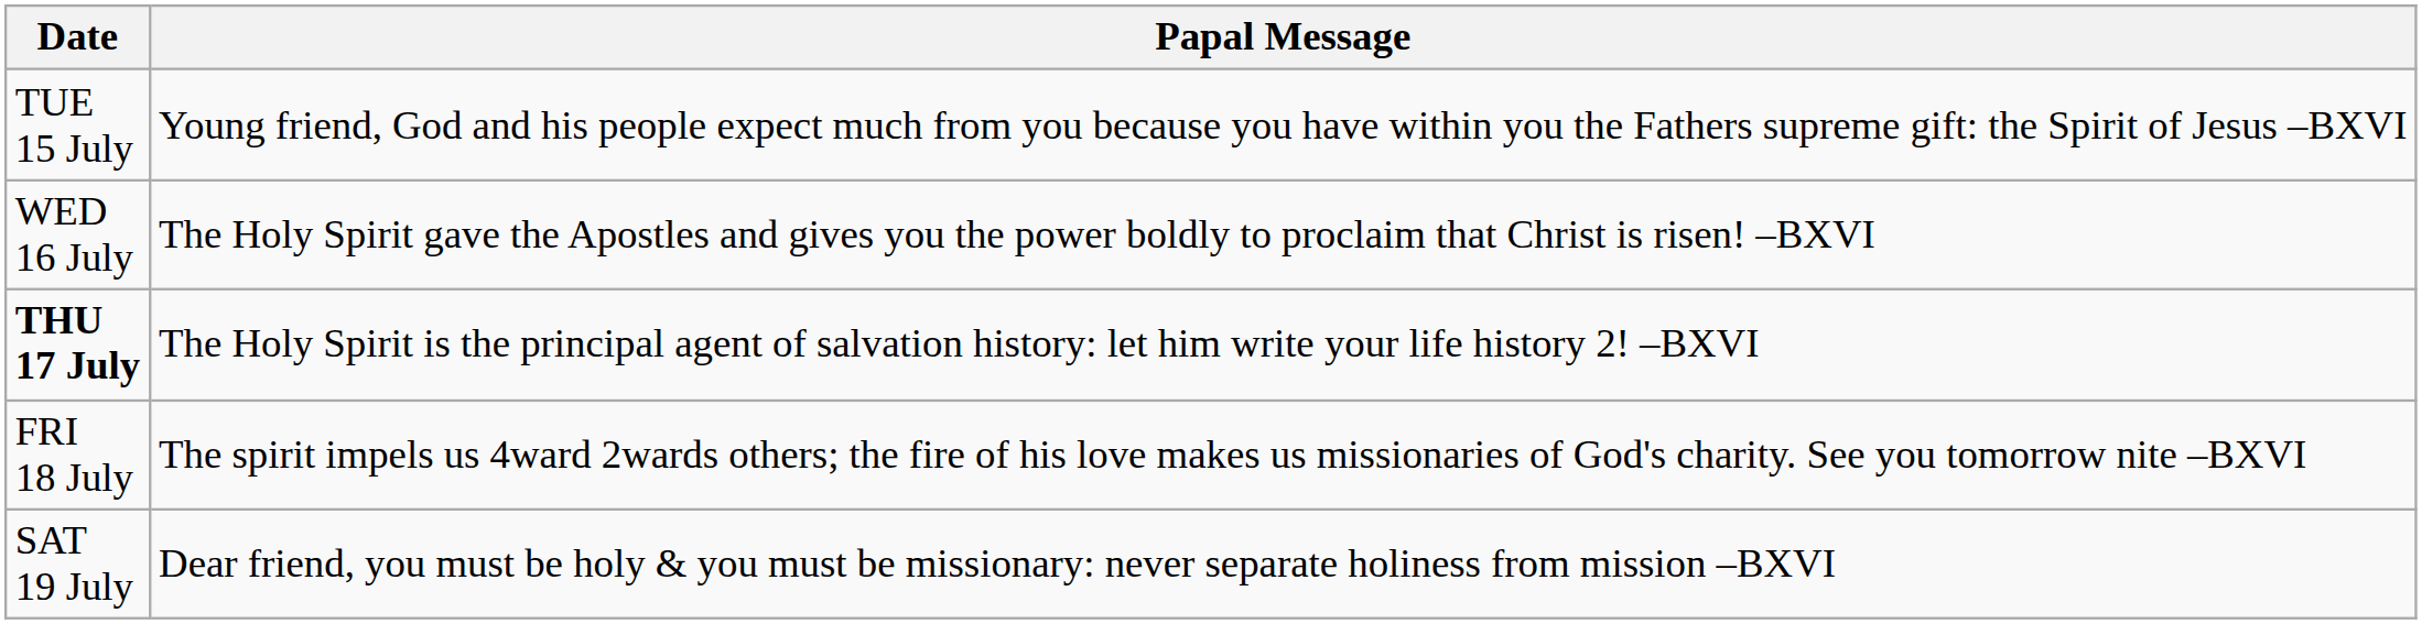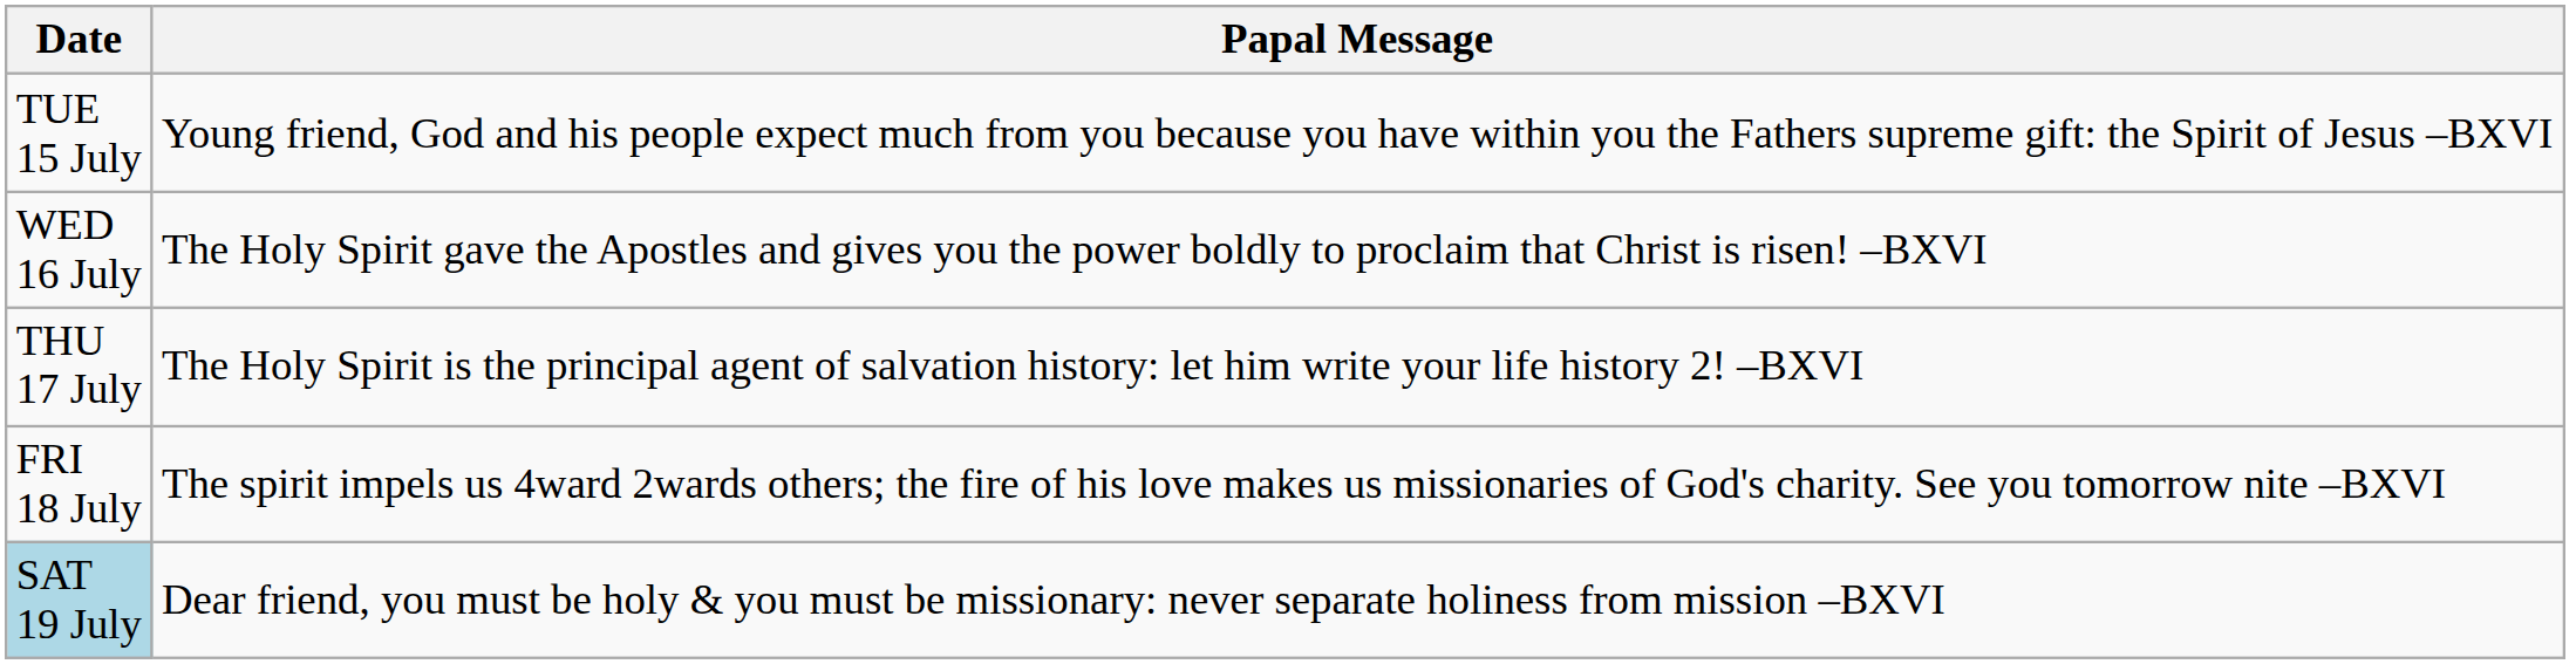THU 17 July | Date: bold -> normal
SAT 19 July | Date: no background -> lightblue background
